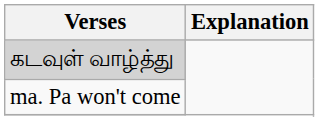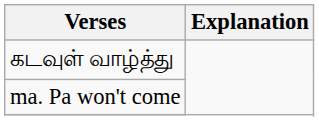கடவுள் வாழ்த்து | Verses: lightgrey background -> no background
